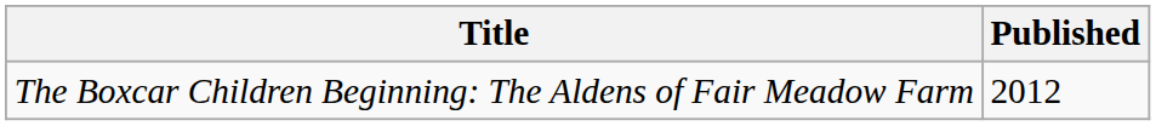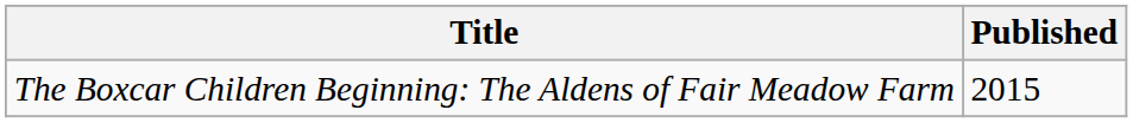row 2 | Published: 2012 -> 2015
